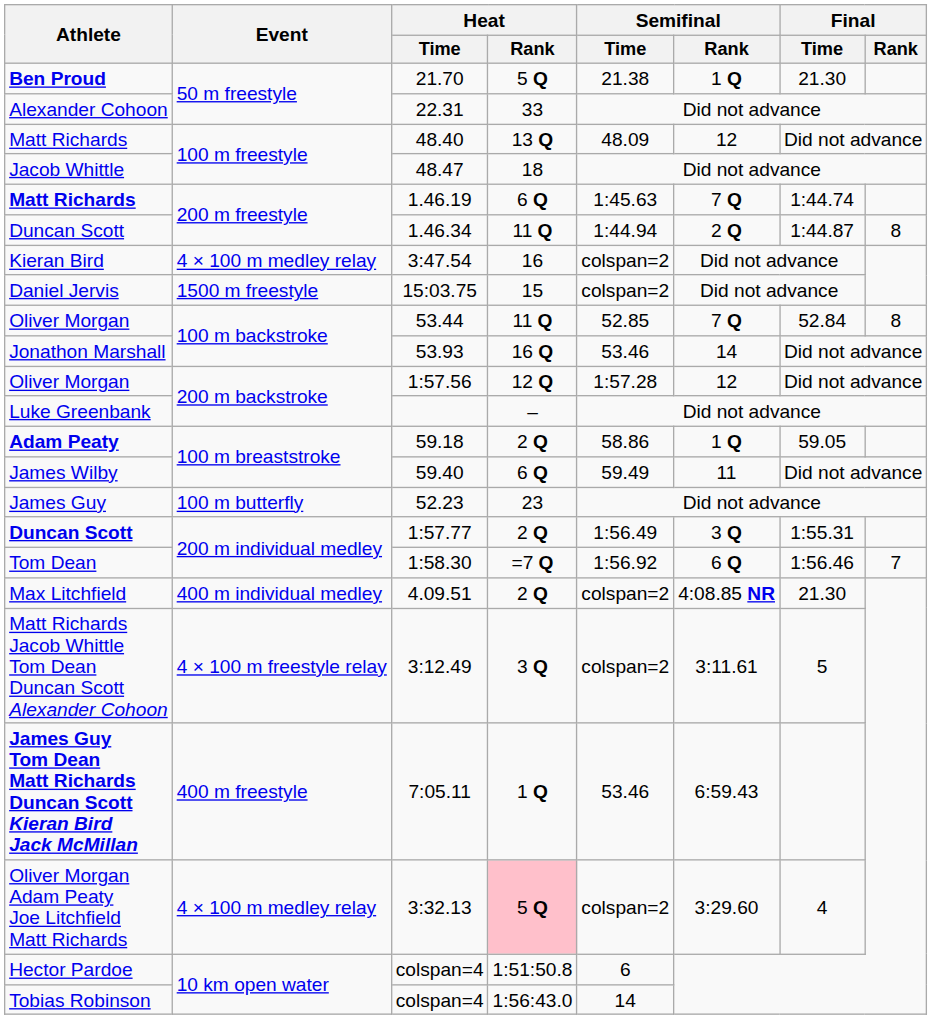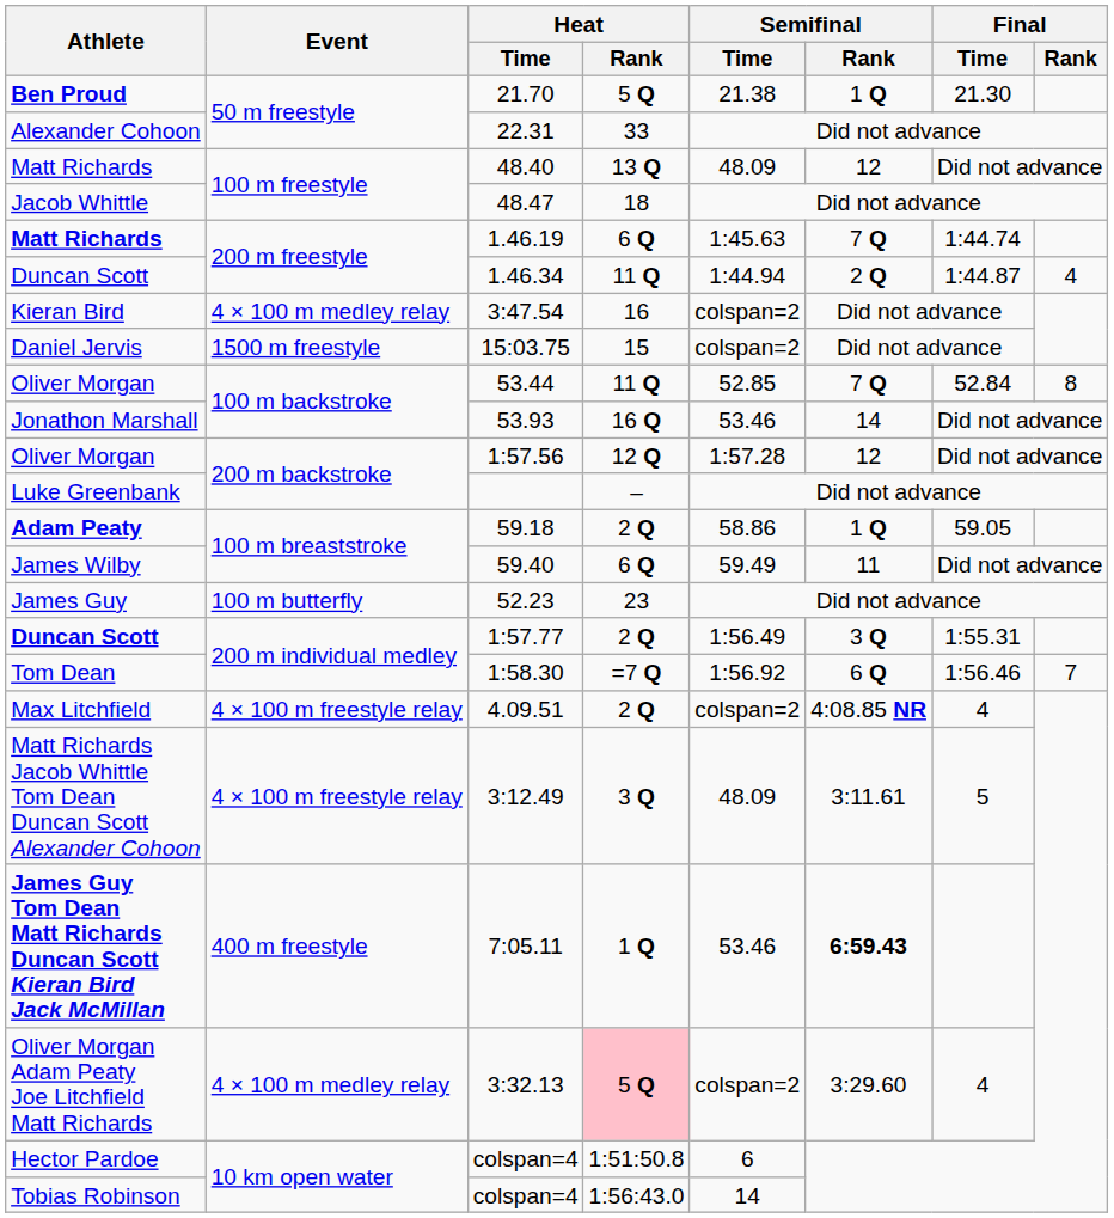1.46.34 | Final / Rank: 8 -> 4
4.09.51 | Event: 400 m individual medley -> 4 × 100 m freestyle relay
4.09.51 | Final / Time: 21.30 -> 4
3:12.49 | Semifinal / Time: colspan=2 -> 48.09
7:05.11 | Semifinal / Rank: normal -> bold
